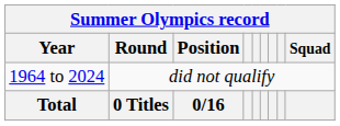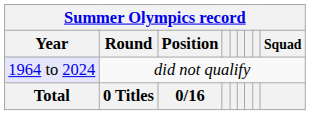1964 to 2024 | Summer Olympics record / Year: no background -> lavender background
